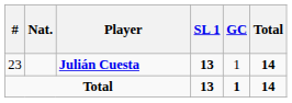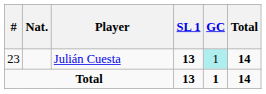23 | Player: bold -> normal
23 | GC: no background -> paleturquoise background
